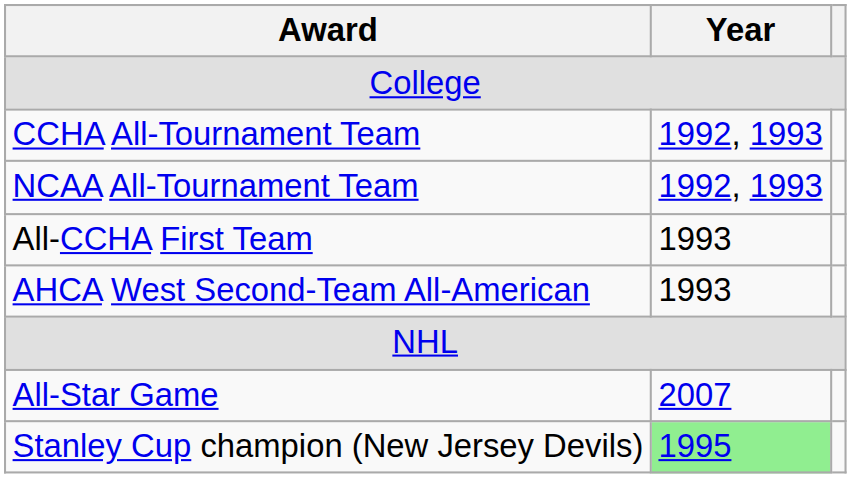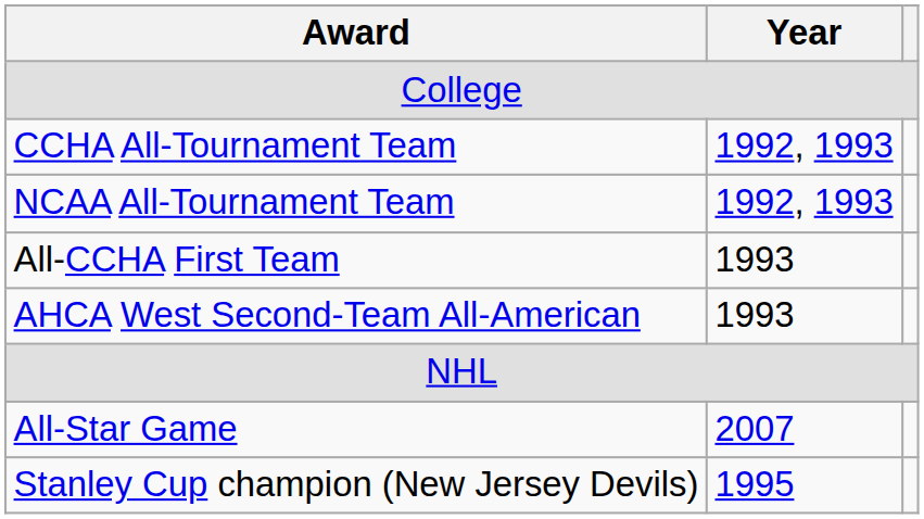Stanley Cup champion (New Jersey Devils) | Year: lightgreen background -> no background
